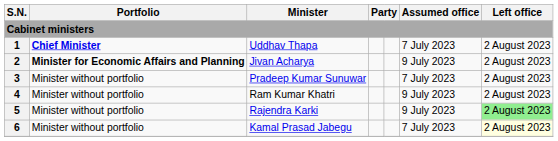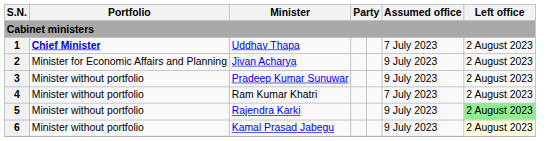Jivan Acharya | Portfolio: bold -> normal
Pradeep Kumar Sunuwar | Assumed office: 7 July 2023 -> 9 July 2023
Ram Kumar Khatri | Assumed office: 9 July 2023 -> 7 July 2023
Kamal Prasad Jabegu | Assumed office: 7 July 2023 -> 9 July 2023
